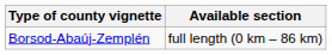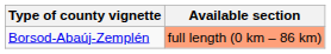Borsod-Abaúj-Zemplén | Available section: no background -> lightsalmon background
